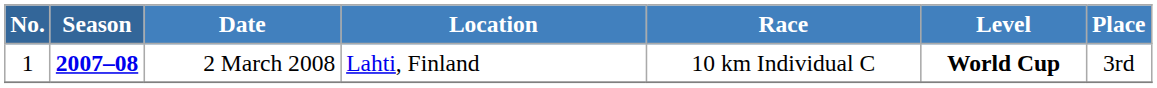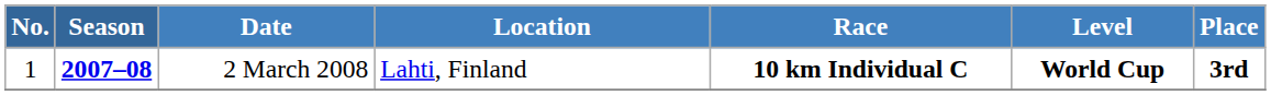2 March 2008 | Race: normal -> bold
2 March 2008 | Place: normal -> bold
